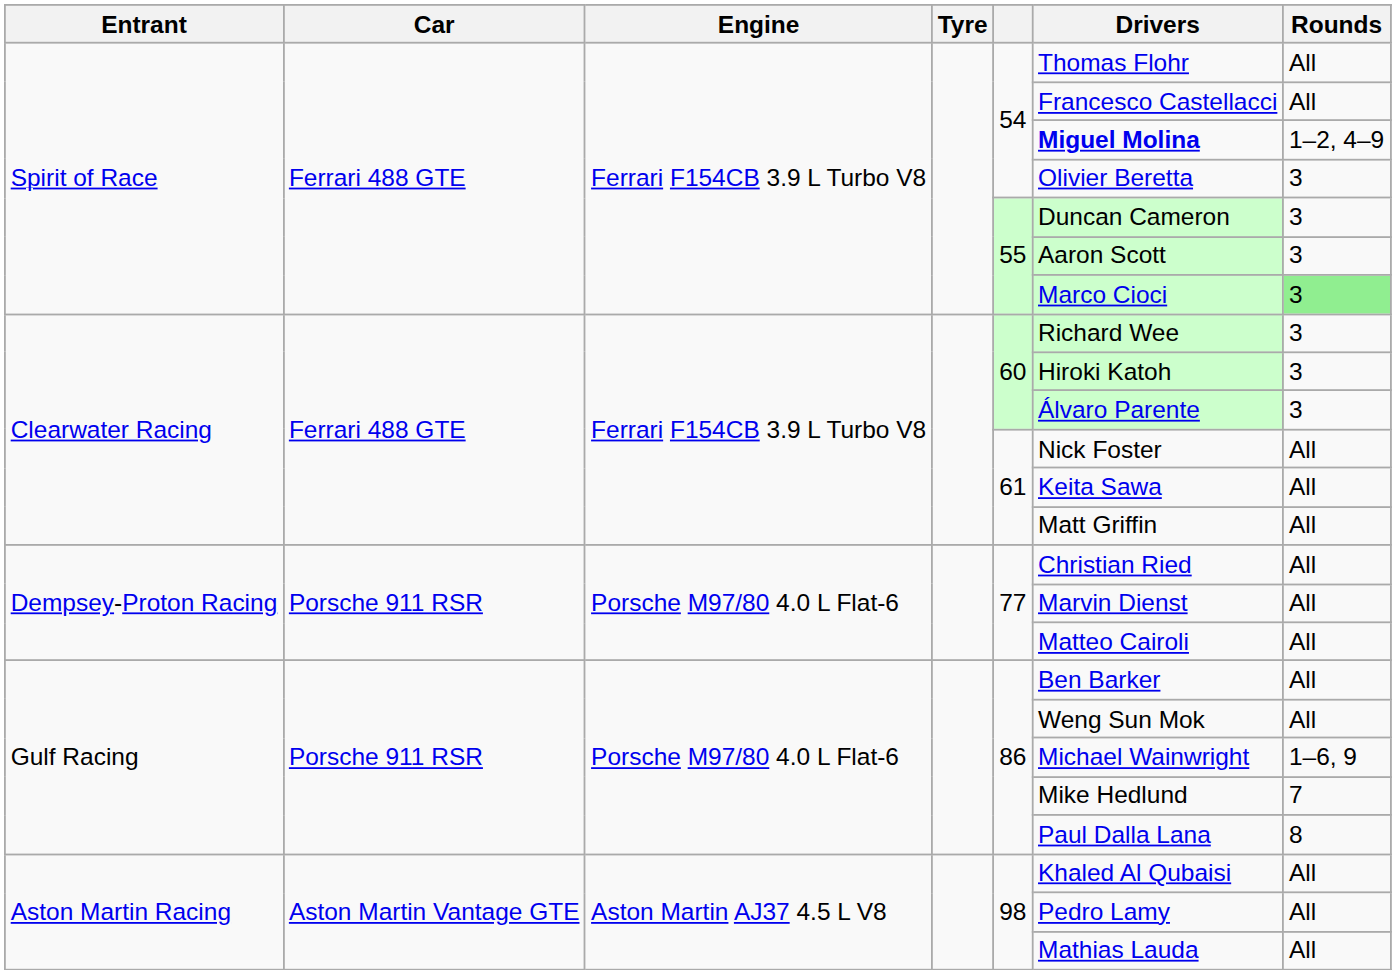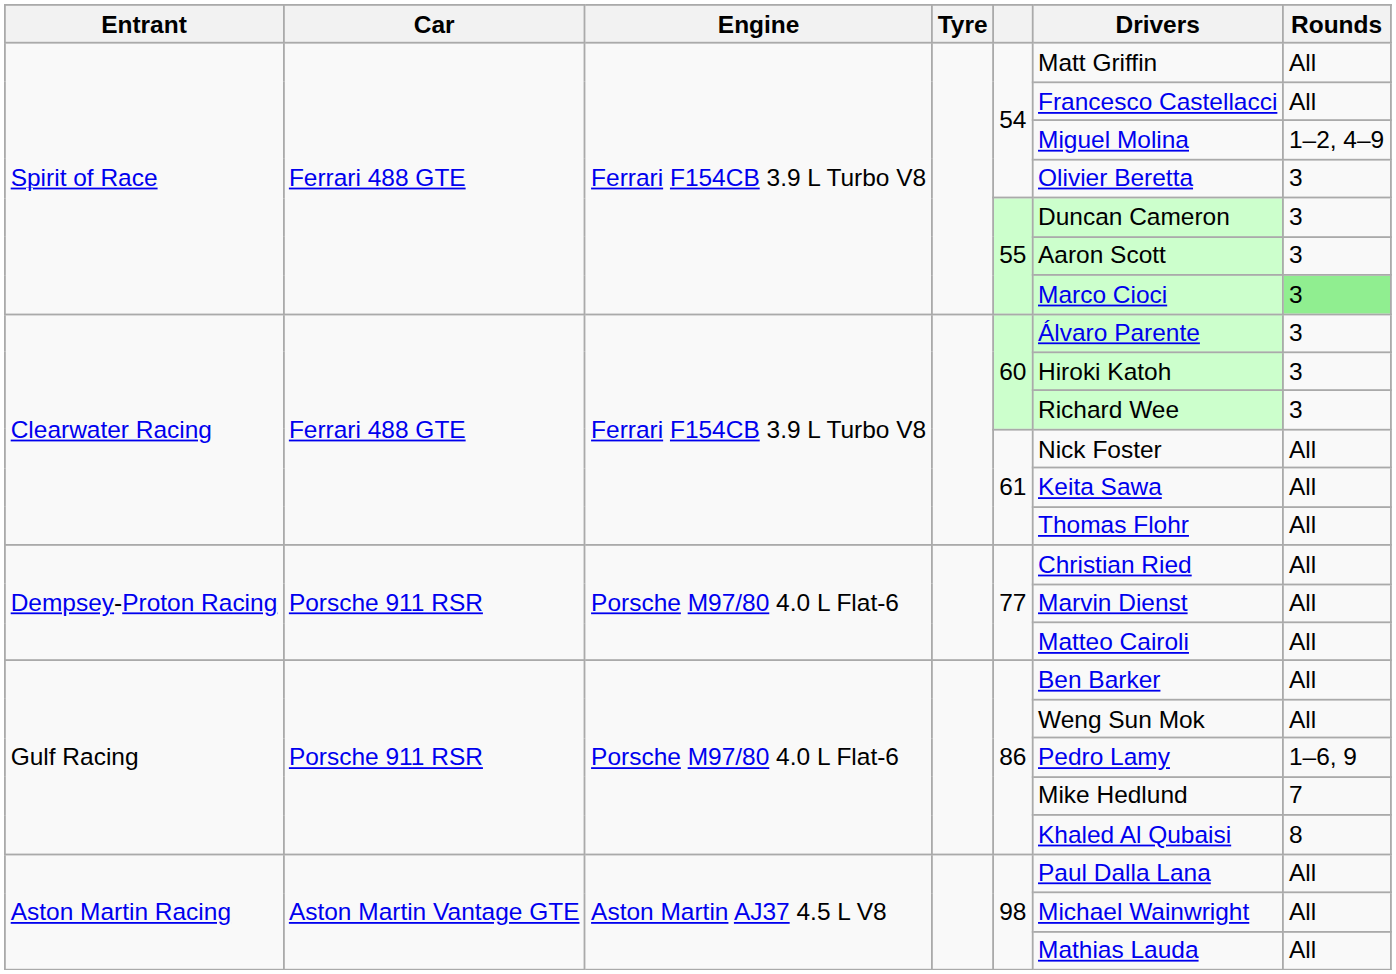row 2 | Drivers: Thomas Flohr -> Matt Griffin
row 4 | Drivers: bold -> normal
row 9 | Drivers: Richard Wee -> Álvaro Parente
row 11 | Drivers: Álvaro Parente -> Richard Wee
row 14 | Drivers: Matt Griffin -> Thomas Flohr
row 20 | Drivers: Michael Wainwright -> Pedro Lamy
row 22 | Drivers: Paul Dalla Lana -> Khaled Al Qubaisi
row 23 | Drivers: Khaled Al Qubaisi -> Paul Dalla Lana
row 24 | Drivers: Pedro Lamy -> Michael Wainwright
